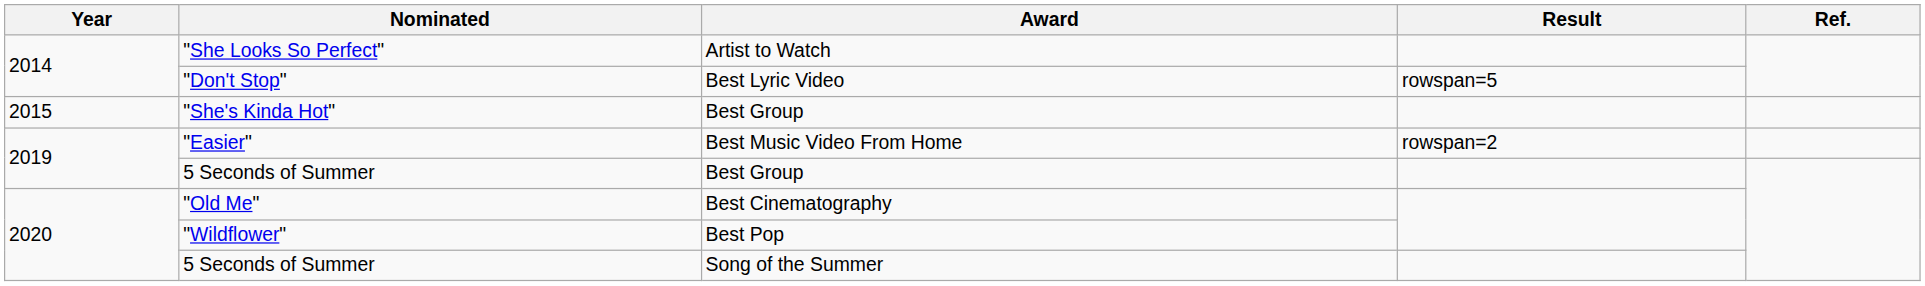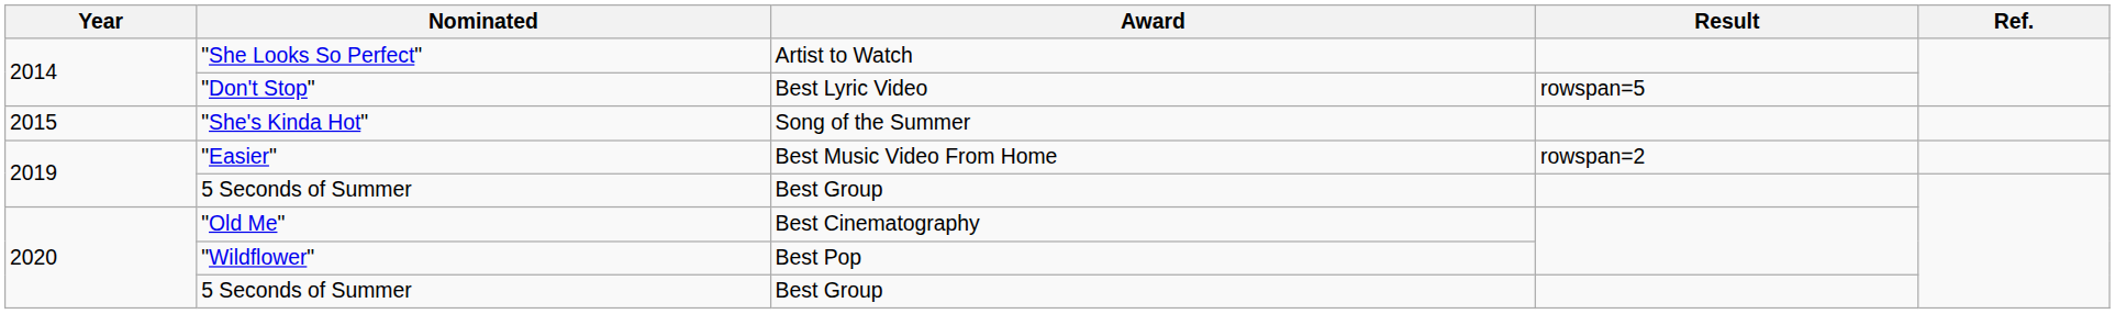"She's Kinda Hot" | Award: Best Group -> Song of the Summer
2020 / 5 Seconds of Summer | Award: Song of the Summer -> Best Group
